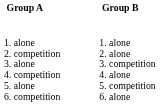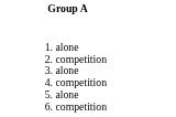- column: Group B | alone alone competition alone competition alone
